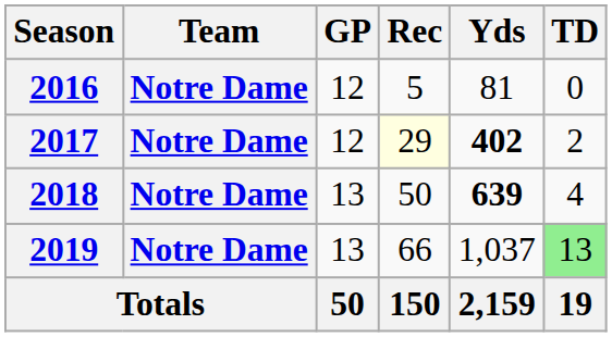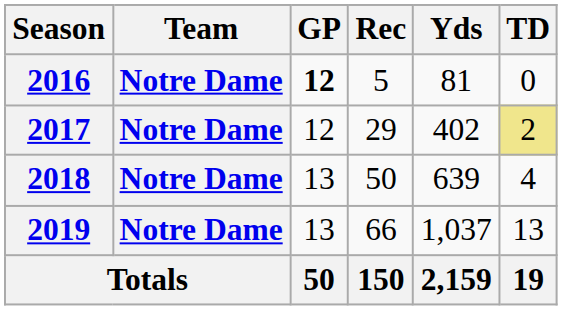2016 | GP: normal -> bold
2017 | Rec: lightyellow background -> no background
2017 | Yds: bold -> normal
2017 | TD: no background -> khaki background
2018 | Yds: bold -> normal
2019 | TD: lightgreen background -> no background
